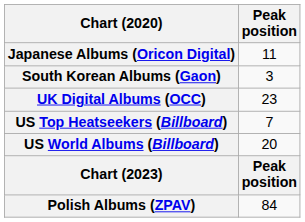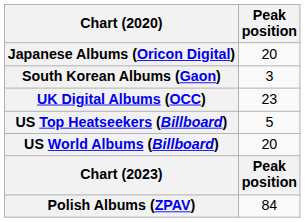Japanese Albums (Oricon Digital) | Peak position: 11 -> 20
US Top Heatseekers (Billboard) | Peak position: 7 -> 5
